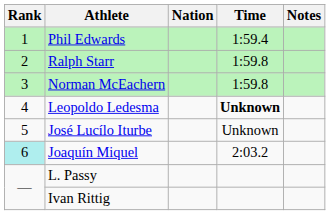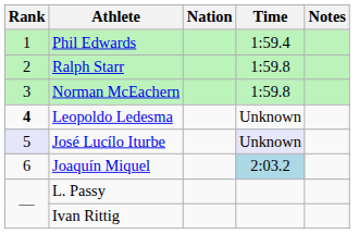Leopoldo Ledesma | Rank: normal -> bold
Leopoldo Ledesma | Time: bold -> normal
José Lucílo Iturbe | Rank: no background -> lavender background
José Lucílo Iturbe | Time: no background -> lavender background
Joaquín Miquel | Rank: paleturquoise background -> no background
Joaquín Miquel | Time: no background -> lightblue background
